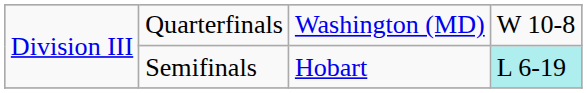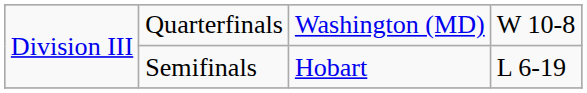Division III / Semifinals | column 4: paleturquoise background -> no background
